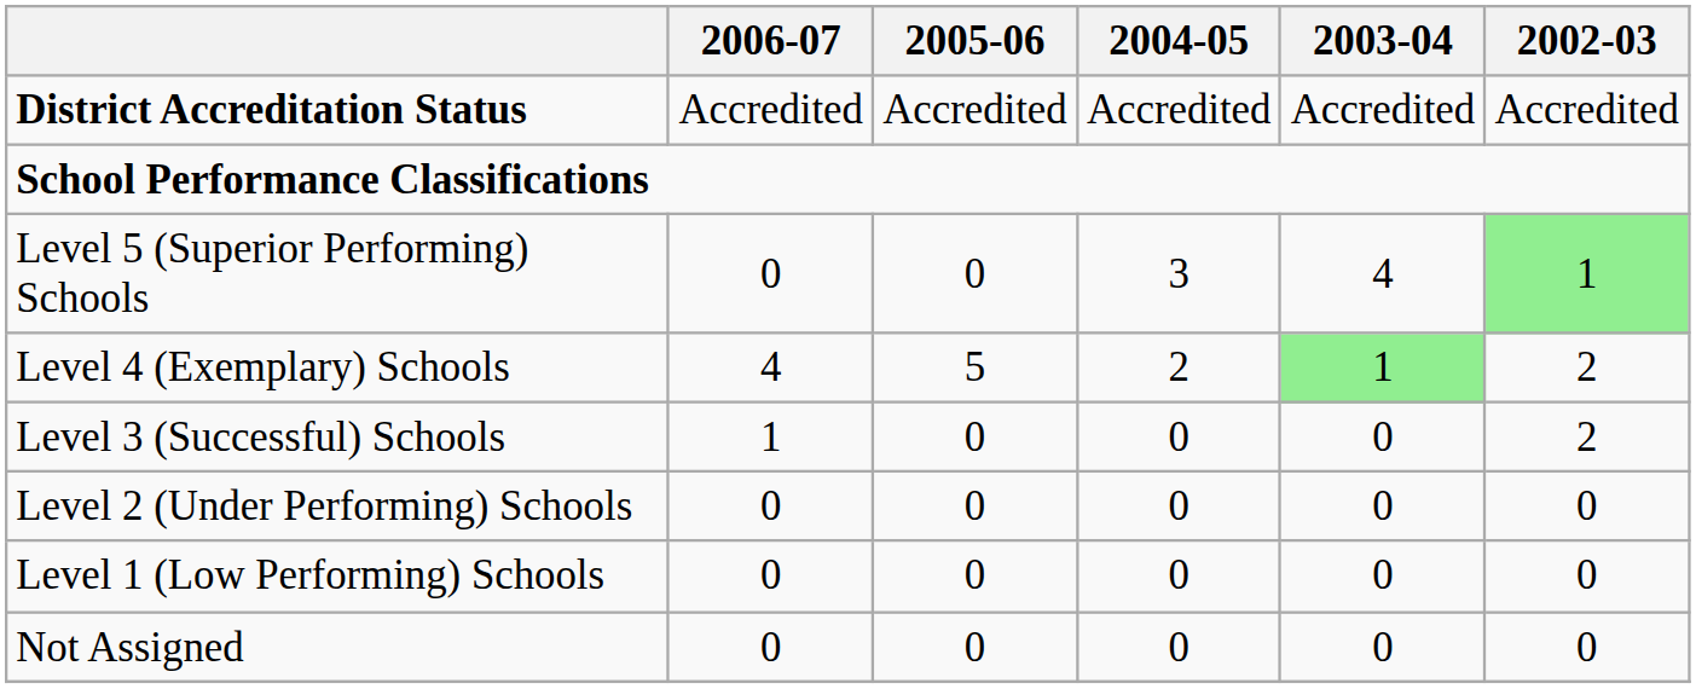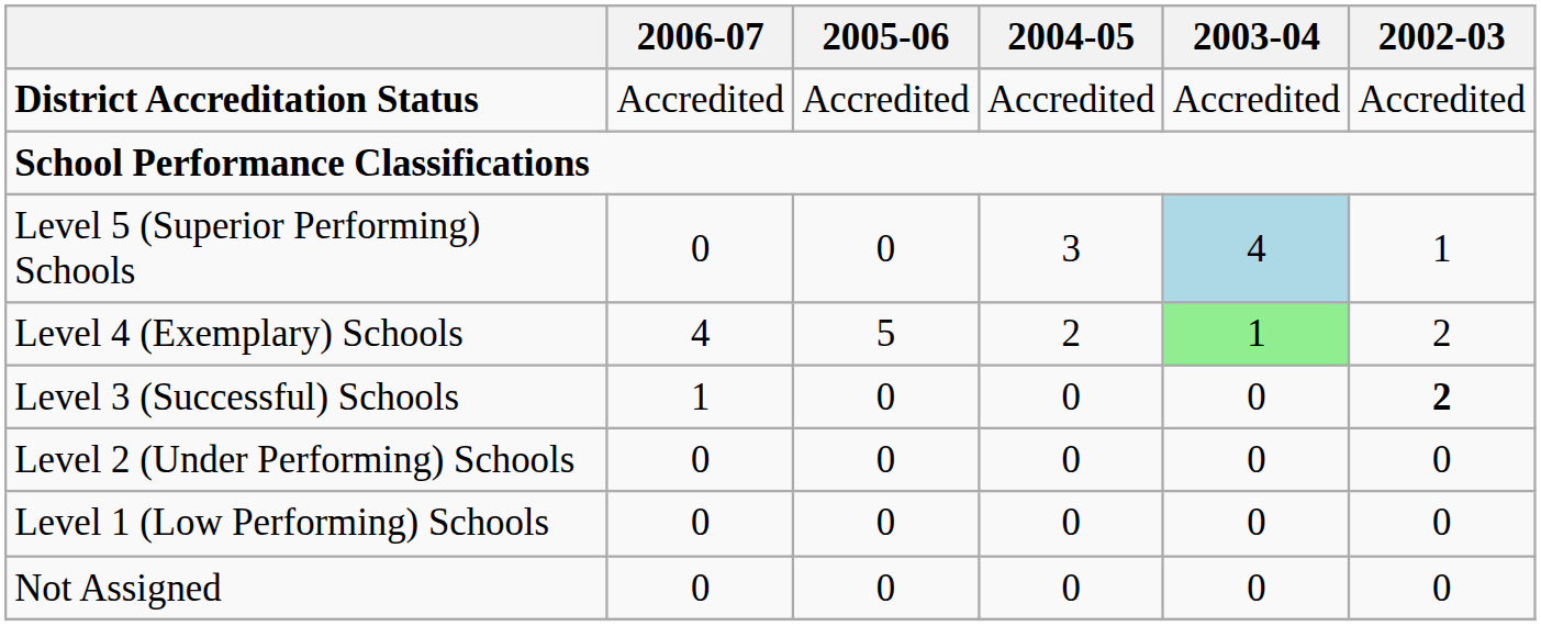Level 5 (Superior Performing) Schools | 2003-04: no background -> lightblue background
Level 5 (Superior Performing) Schools | 2002-03: lightgreen background -> no background
Level 3 (Successful) Schools | 2002-03: normal -> bold
